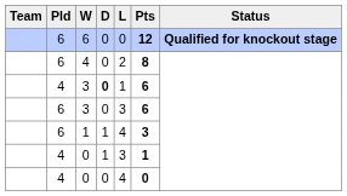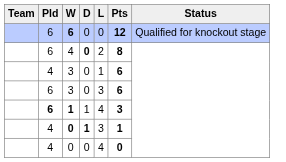row 2 | W: normal -> bold
row 2 | Status: bold -> normal
row 3 | D: normal -> bold
row 4 | D: bold -> normal
row 6 | Pld: normal -> bold
row 6 | W: normal -> bold
row 7 | W: normal -> bold
row 7 | D: normal -> bold
